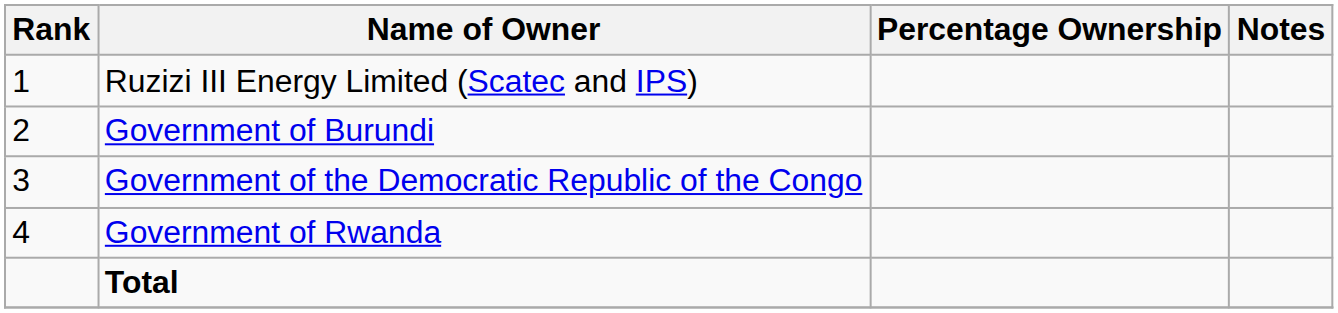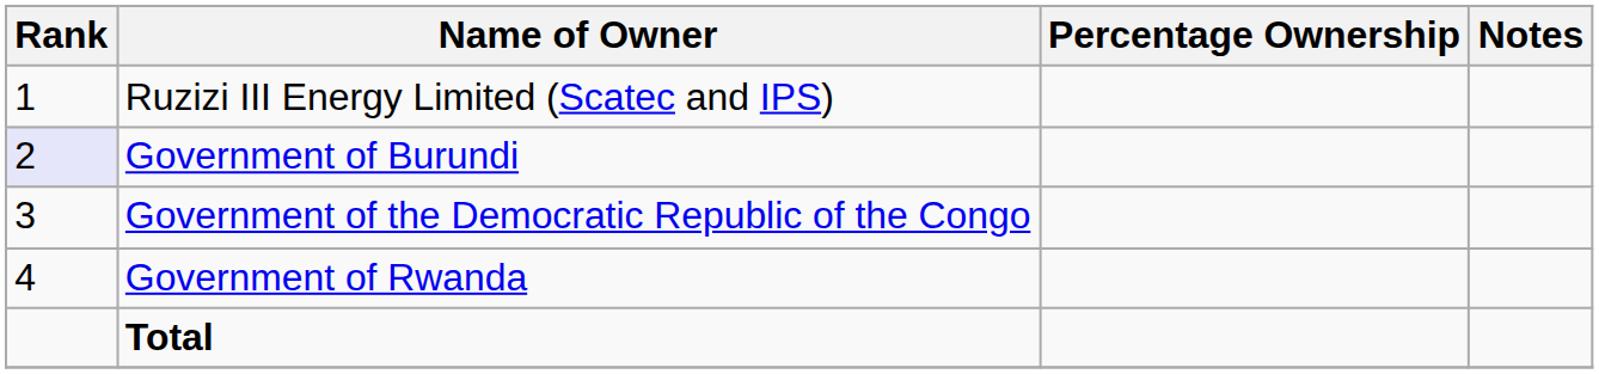Government of Burundi | Rank: no background -> lavender background
